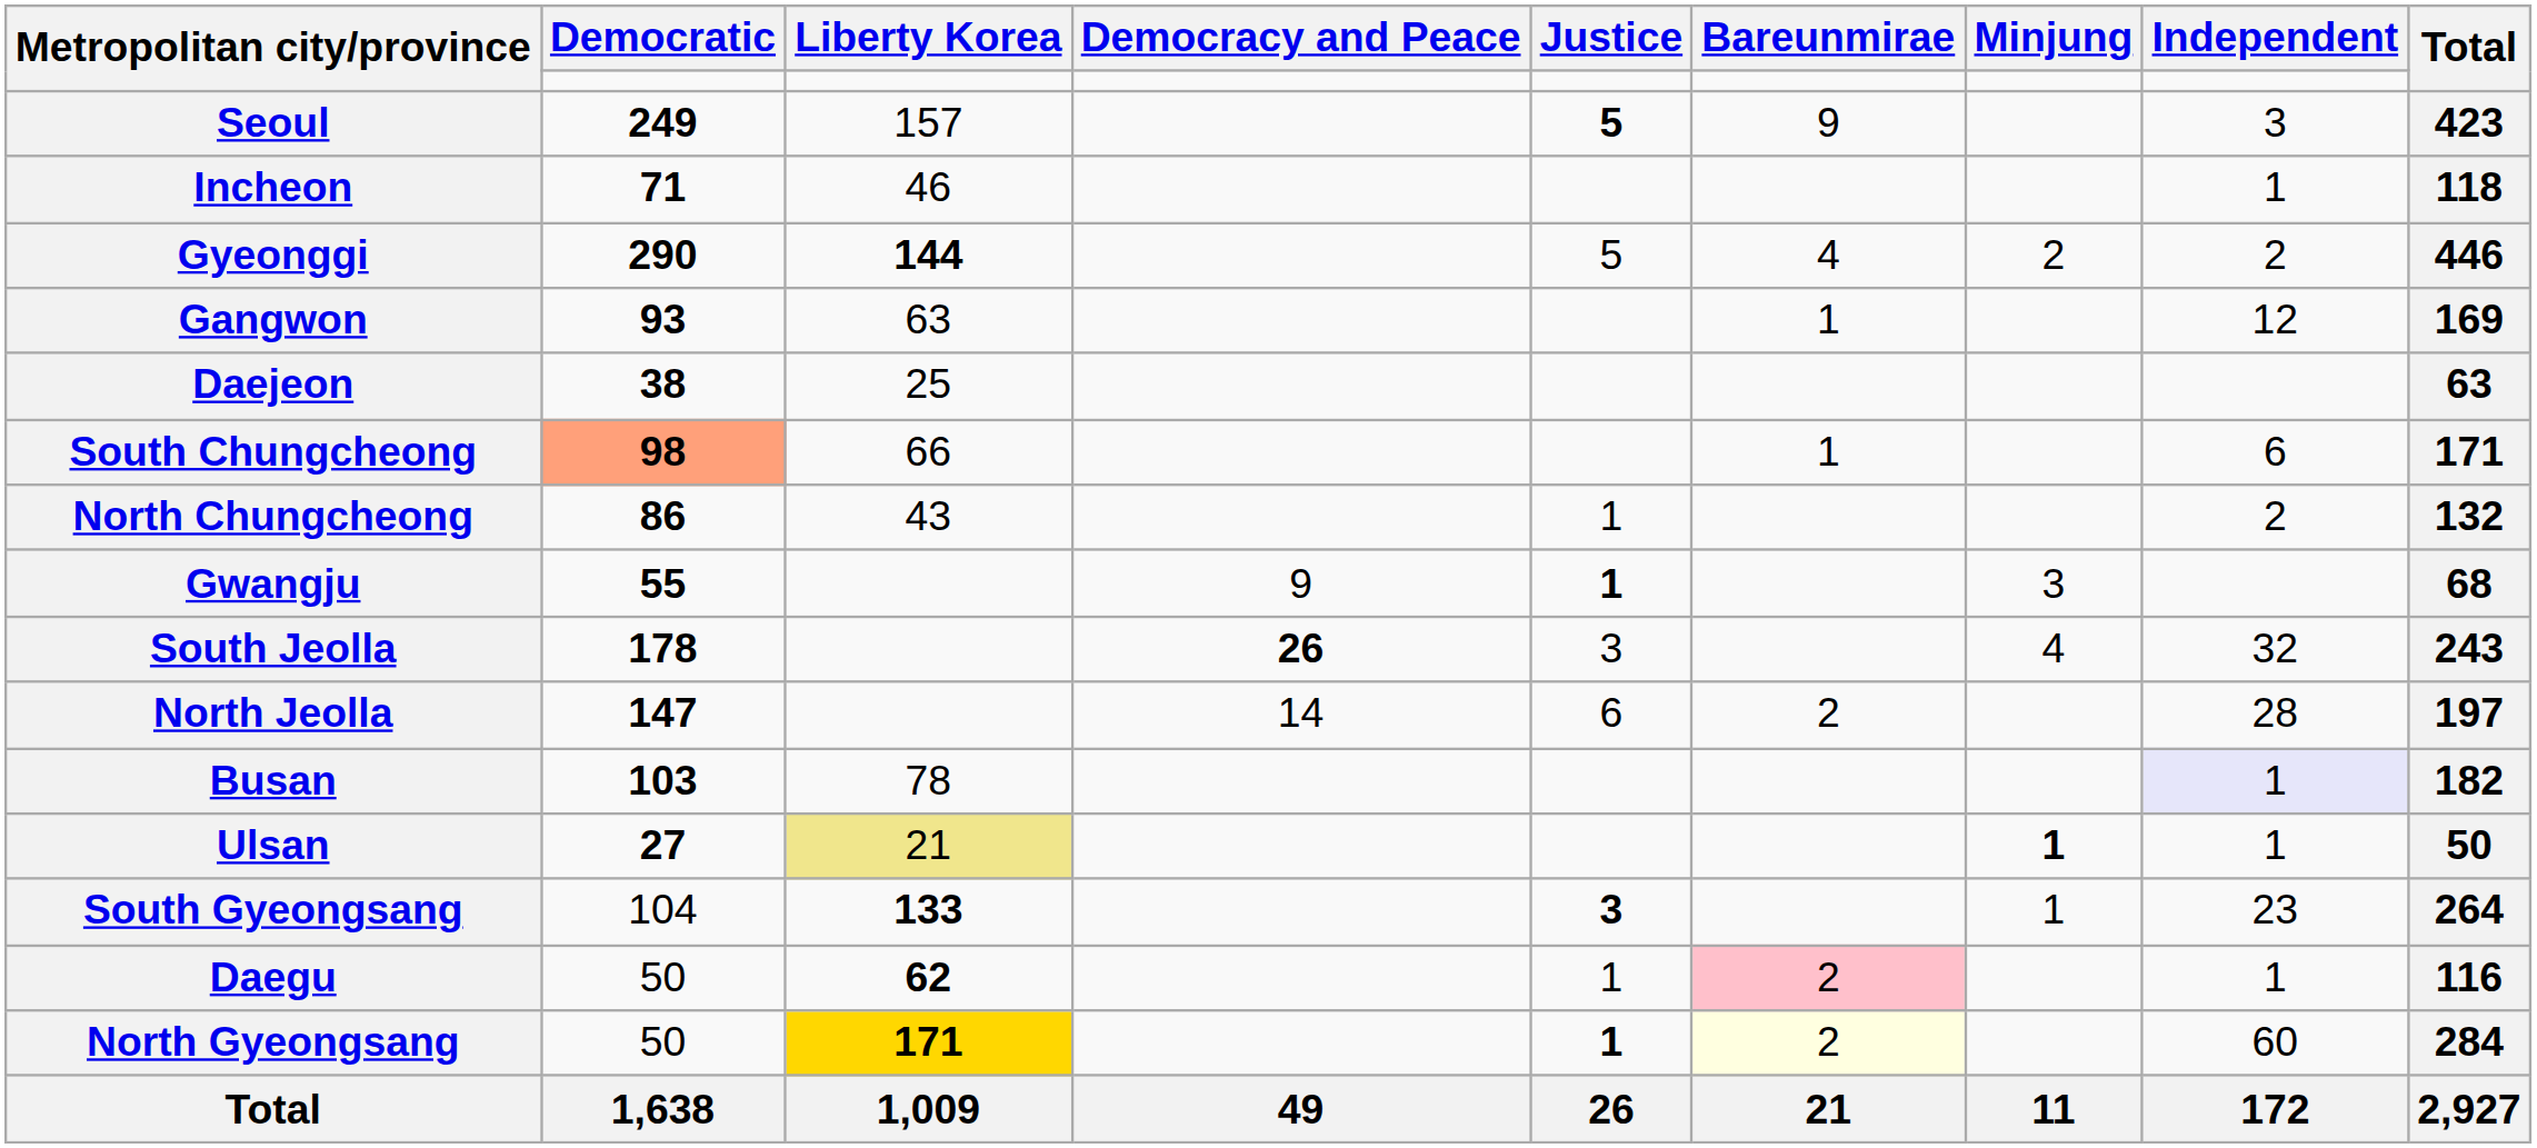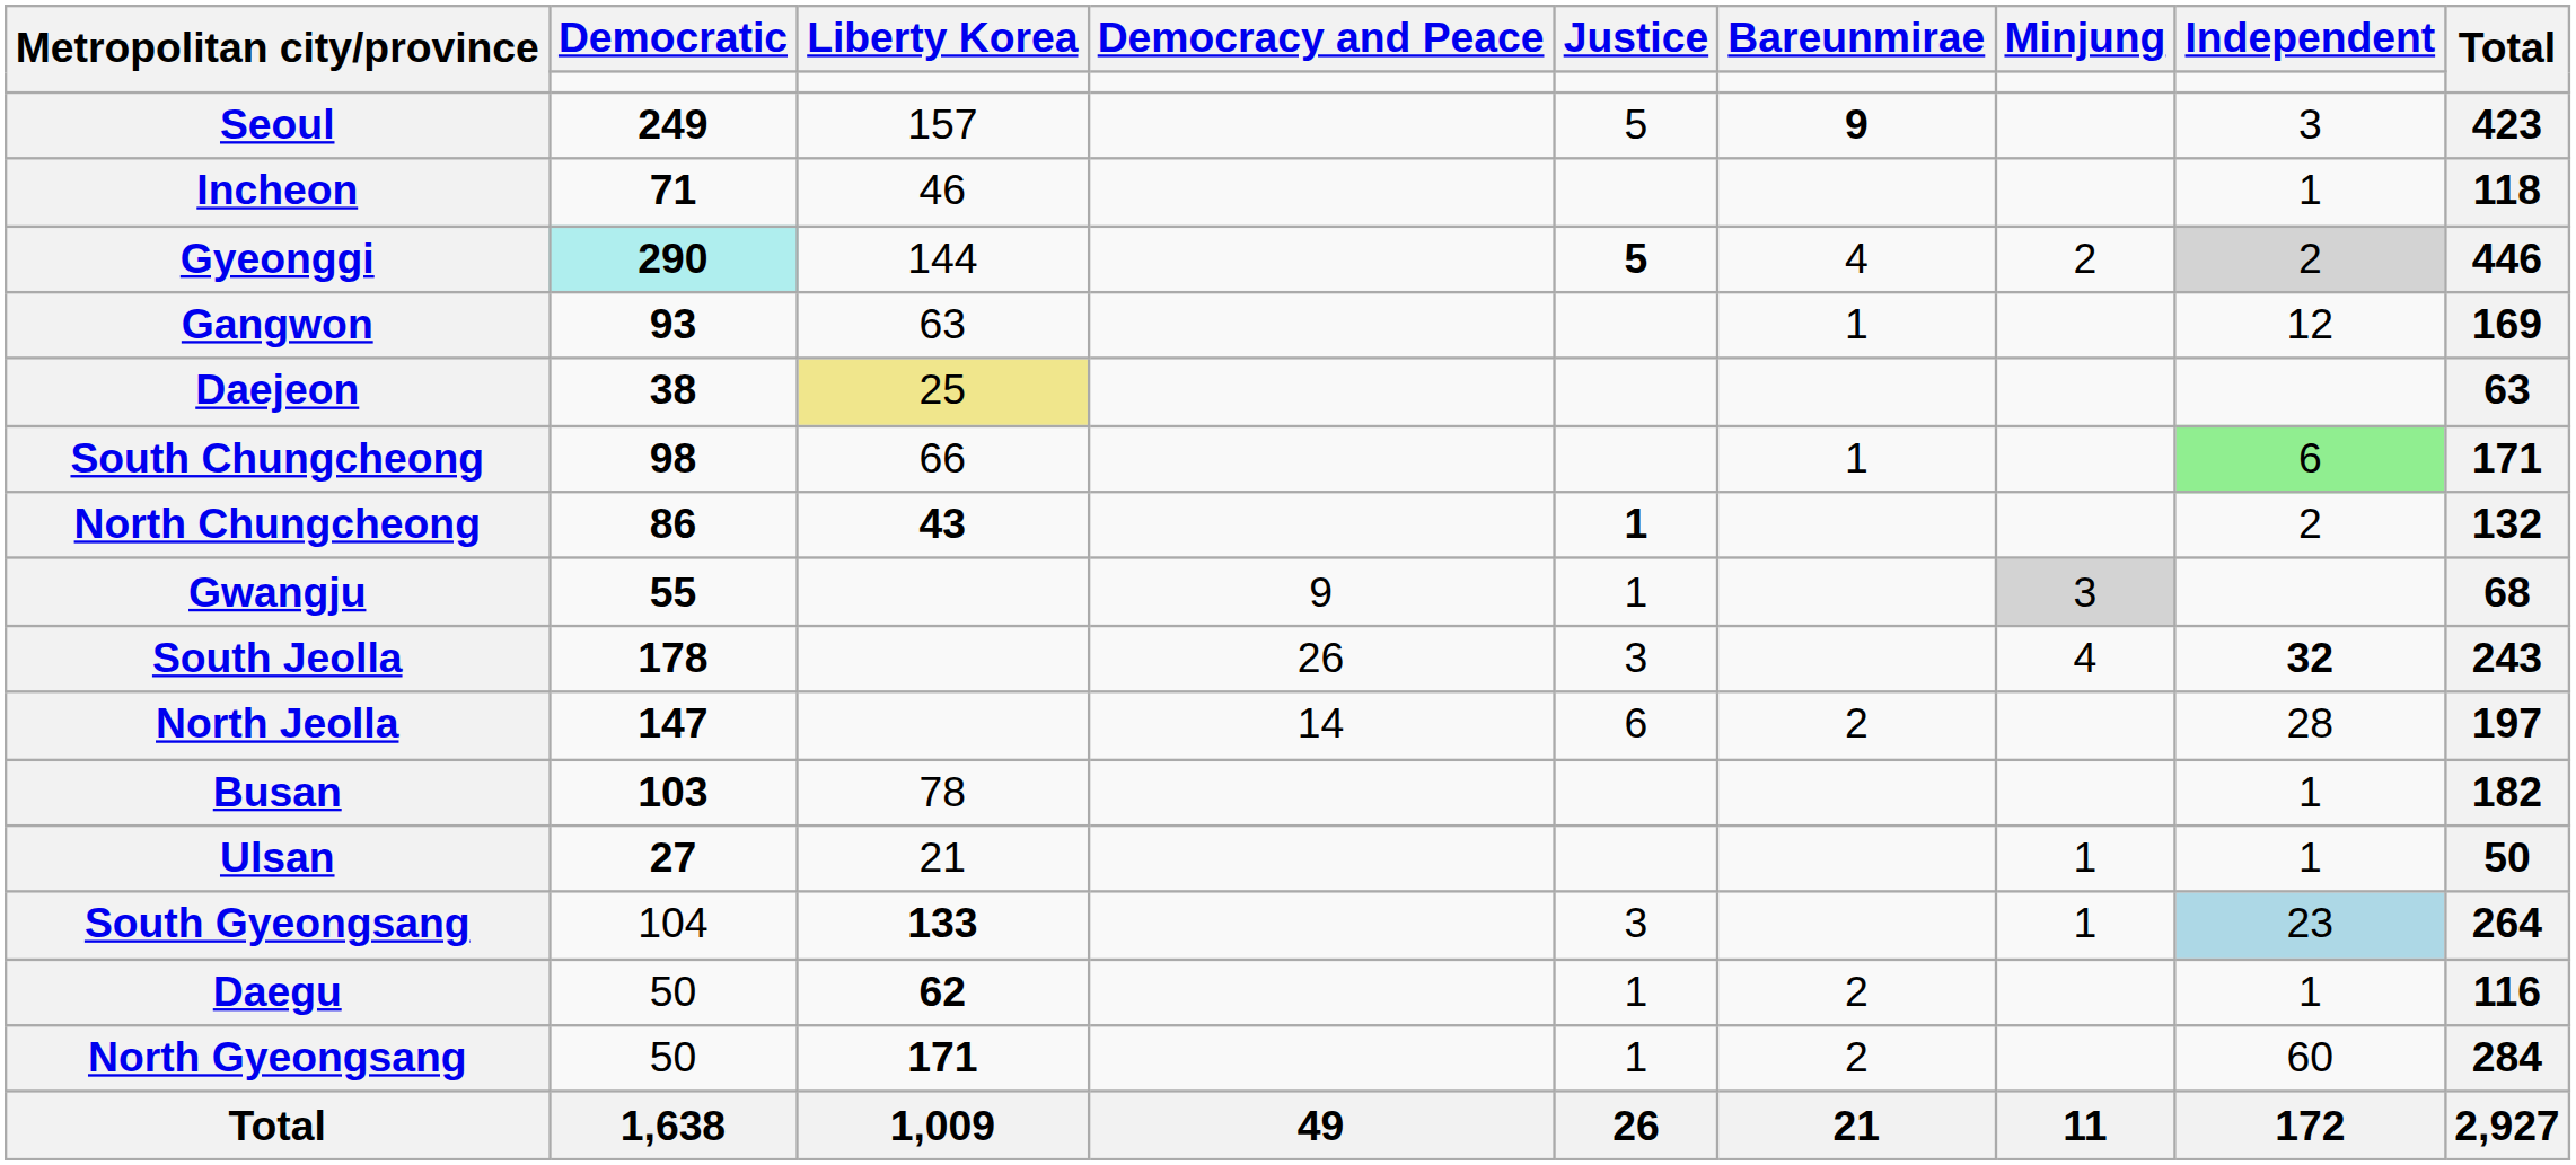Seoul | Justice: bold -> normal
Seoul | Bareunmirae: normal -> bold
Gyeonggi | Democratic: no background -> paleturquoise background
Gyeonggi | Liberty Korea: bold -> normal
Gyeonggi | Justice: normal -> bold
Gyeonggi | Independent: no background -> lightgrey background
Daejeon | Liberty Korea: no background -> khaki background
South Chungcheong | Democratic: lightsalmon background -> no background
South Chungcheong | Independent: no background -> lightgreen background
North Chungcheong | Liberty Korea: normal -> bold
North Chungcheong | Justice: normal -> bold
Gwangju | Justice: bold -> normal
Gwangju | Minjung: no background -> lightgrey background
South Jeolla | Democracy and Peace: bold -> normal
South Jeolla | Independent: normal -> bold
Busan | Independent: lavender background -> no background
Ulsan | Liberty Korea: khaki background -> no background
Ulsan | Minjung: bold -> normal
South Gyeongsang | Justice: bold -> normal
South Gyeongsang | Independent: no background -> lightblue background
Daegu | Bareunmirae: pink background -> no background
North Gyeongsang | Liberty Korea: gold background -> no background
North Gyeongsang | Justice: bold -> normal
North Gyeongsang | Bareunmirae: lightyellow background -> no background
